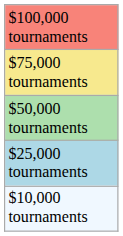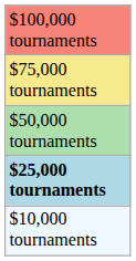row 4 | column 1: normal -> bold
